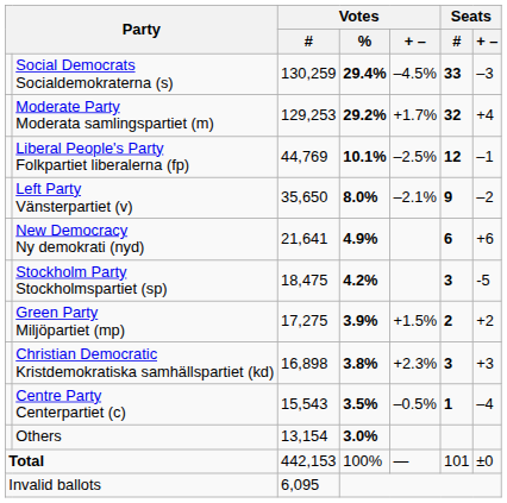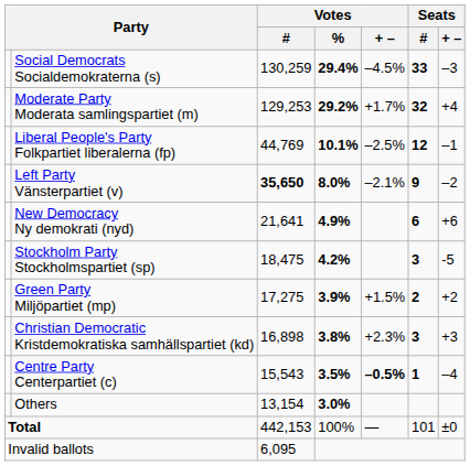Left Party Vänsterpartiet (v) | Votes / #: normal -> bold
Centre Party Centerpartiet (c) | Votes / + –: normal -> bold
